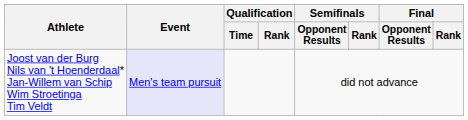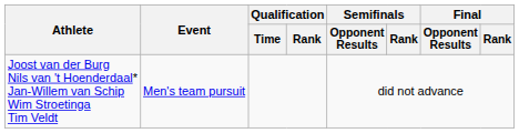row 3 | Event: lavender background -> no background
